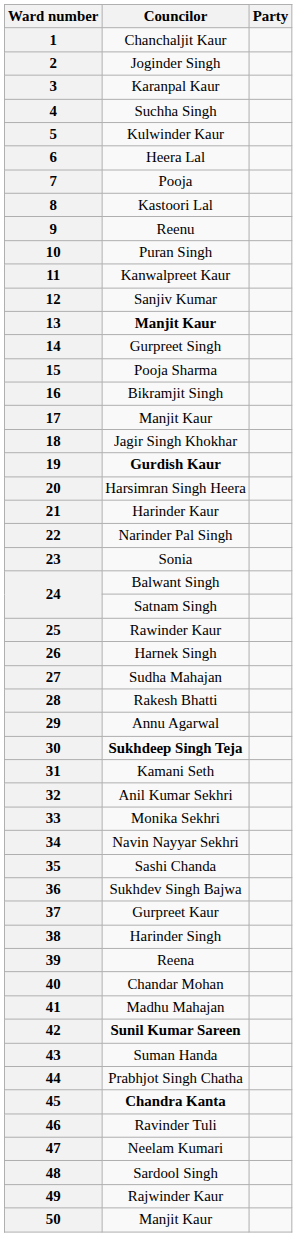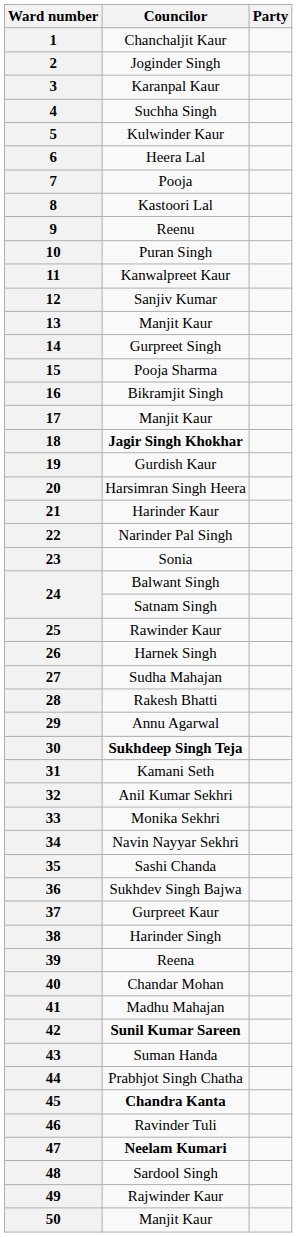13 | Councilor: bold -> normal
18 | Councilor: normal -> bold
19 | Councilor: bold -> normal
47 | Councilor: normal -> bold
